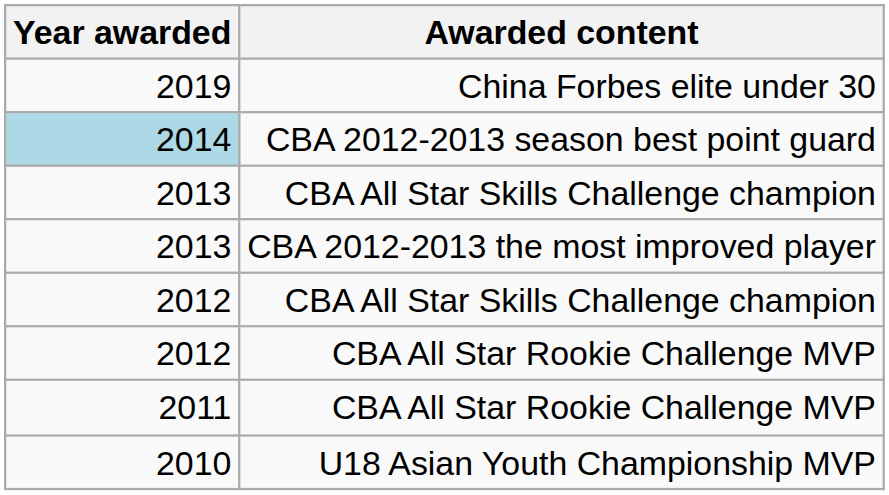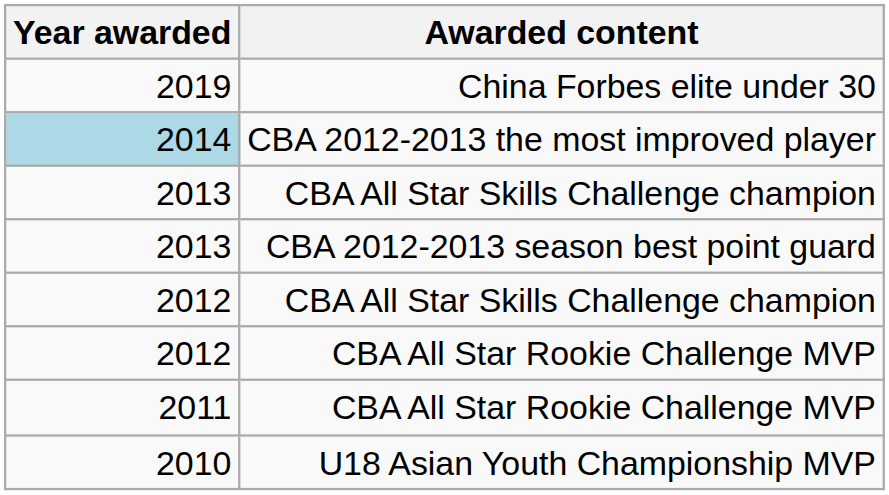row 3 | Awarded content: CBA 2012-2013 season best point guard -> CBA 2012-2013 the most improved player
row 5 | Awarded content: CBA 2012-2013 the most improved player -> CBA 2012-2013 season best point guard
